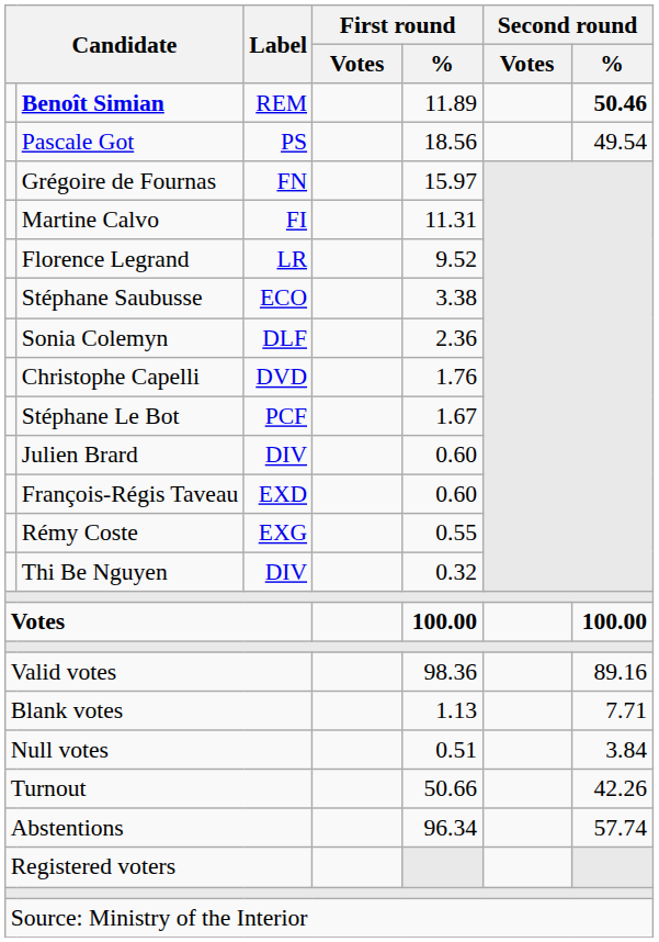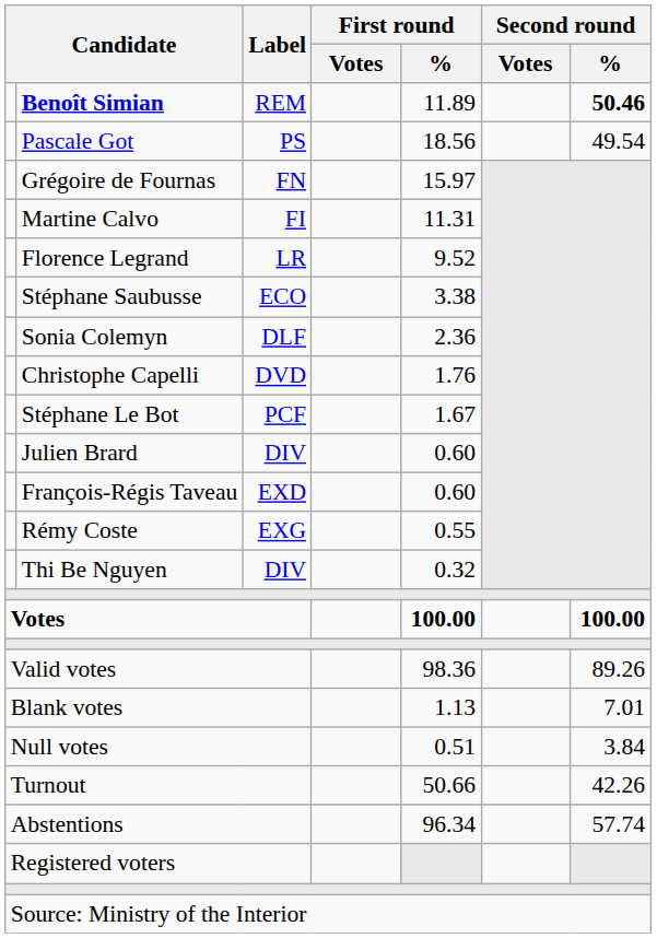Valid votes | Second round / %: 89.16 -> 89.26
Blank votes | Second round / %: 7.71 -> 7.01
